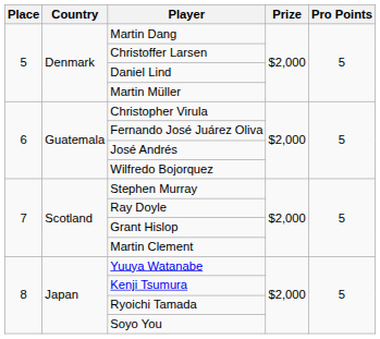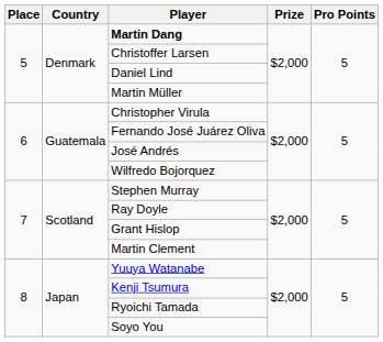Martin Dang | Player: normal -> bold
